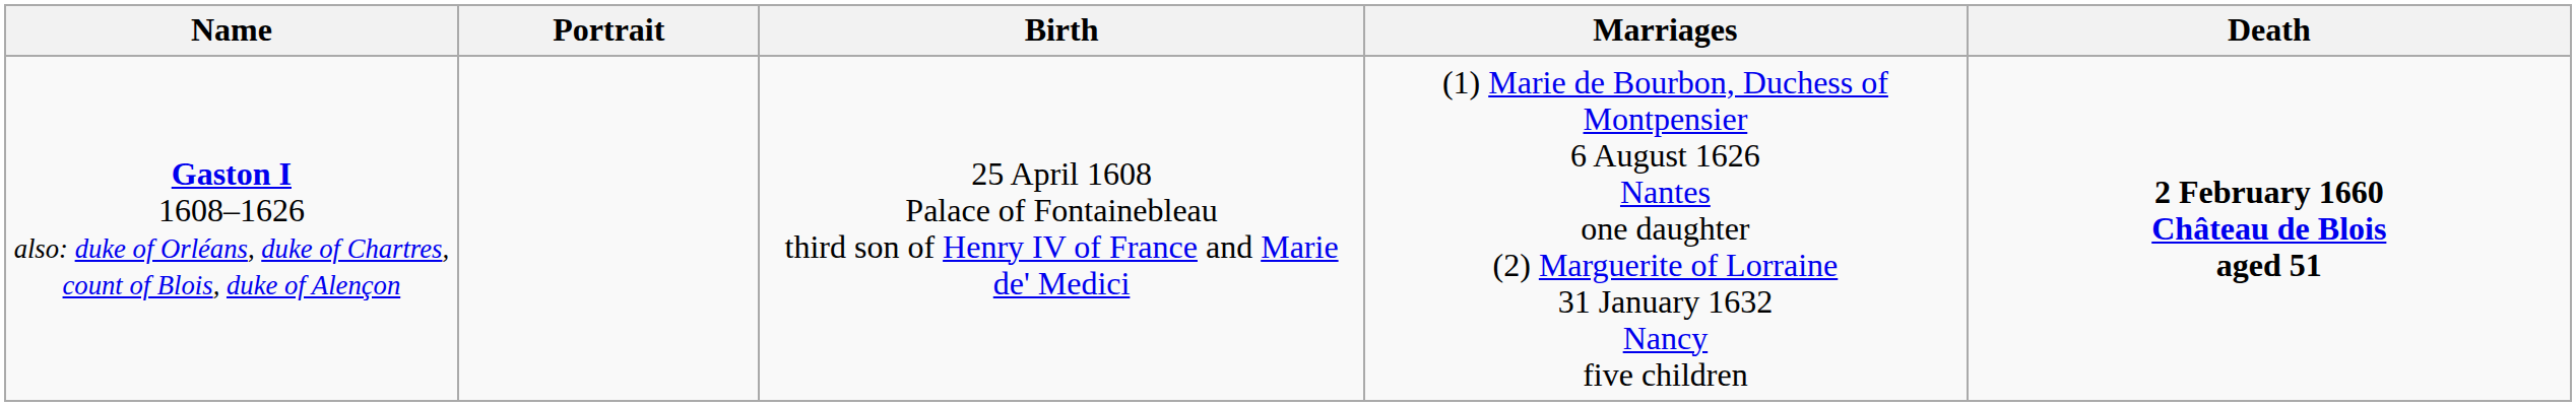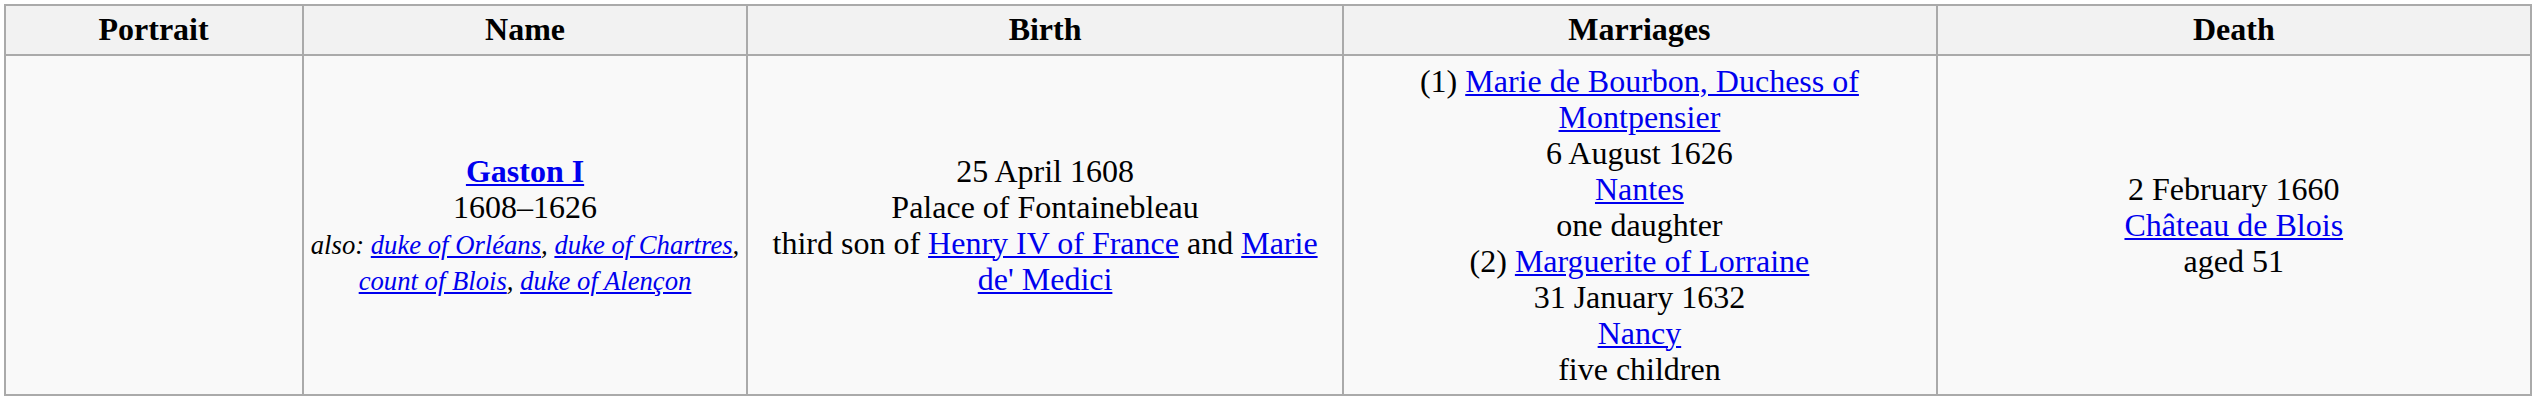columns swapped: Name <-> Portrait
row 2 | Death: bold -> normal
